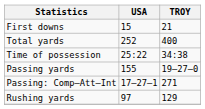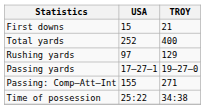rows swapped: Rushing yards <-> Time of possession
Passing yards | USA: 155 -> 17–27–1
Passing: Comp–Att–Int | USA: 17–27–1 -> 155
